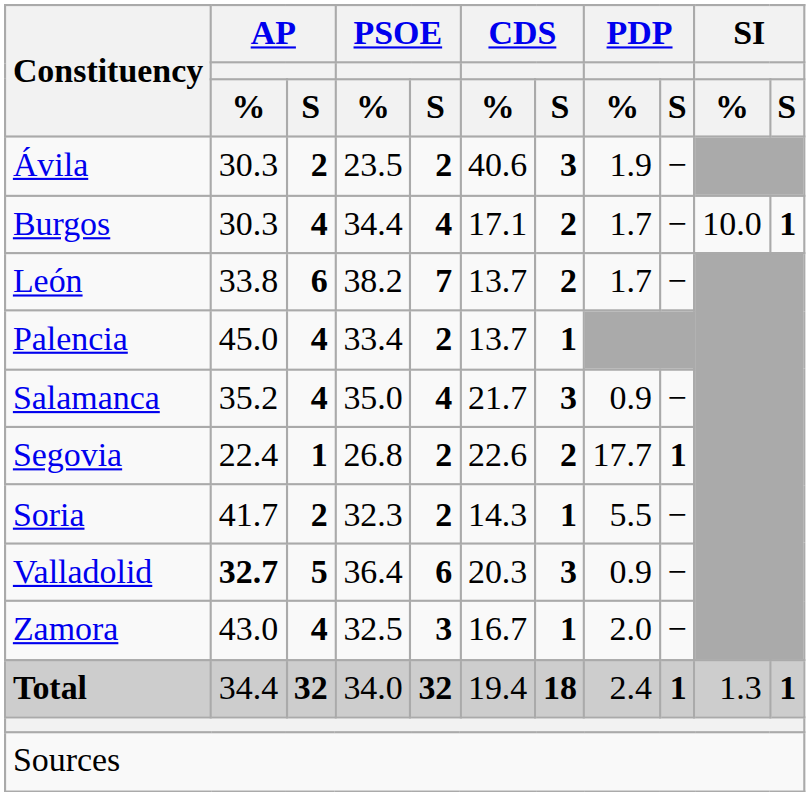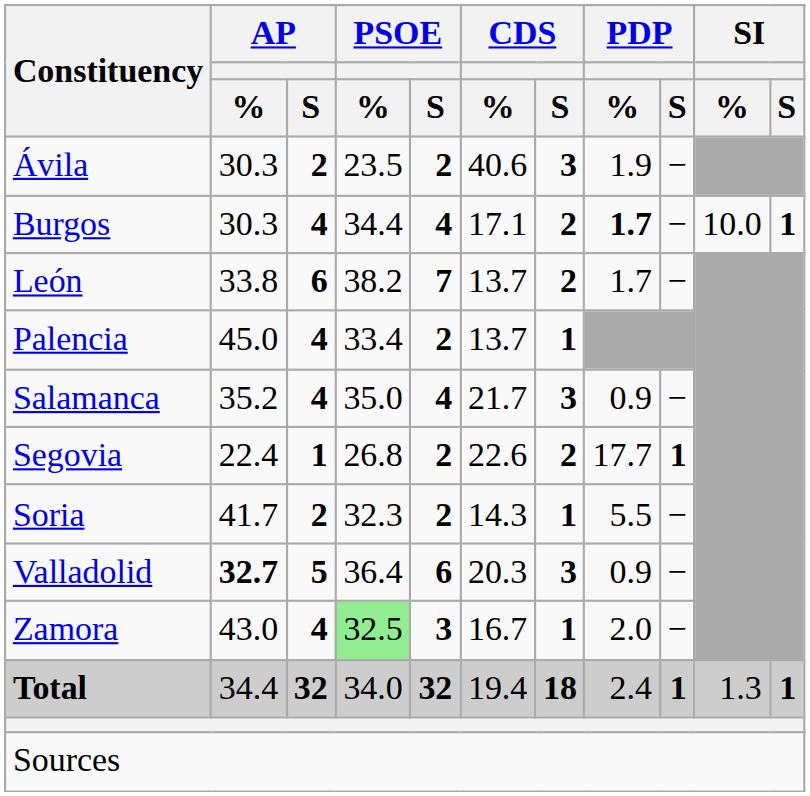Burgos | PDP / %: normal -> bold
Zamora | PSOE / %: no background -> lightgreen background
